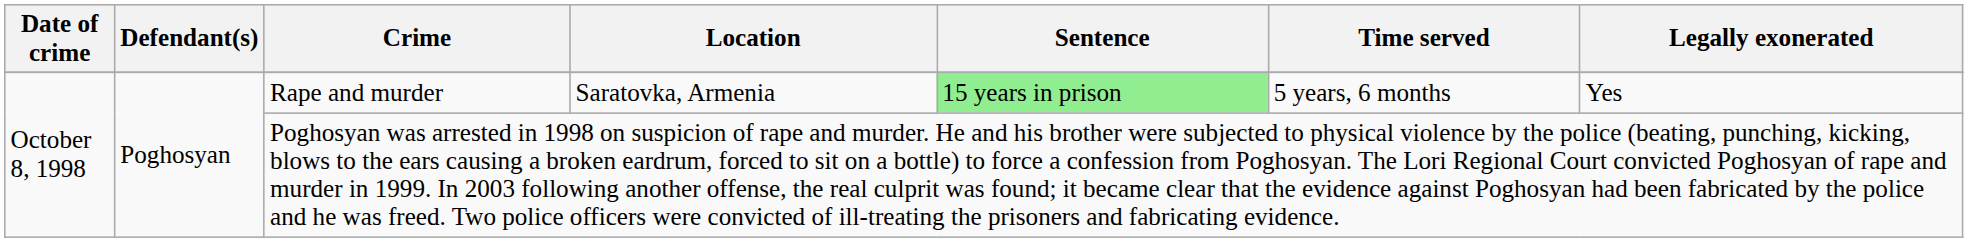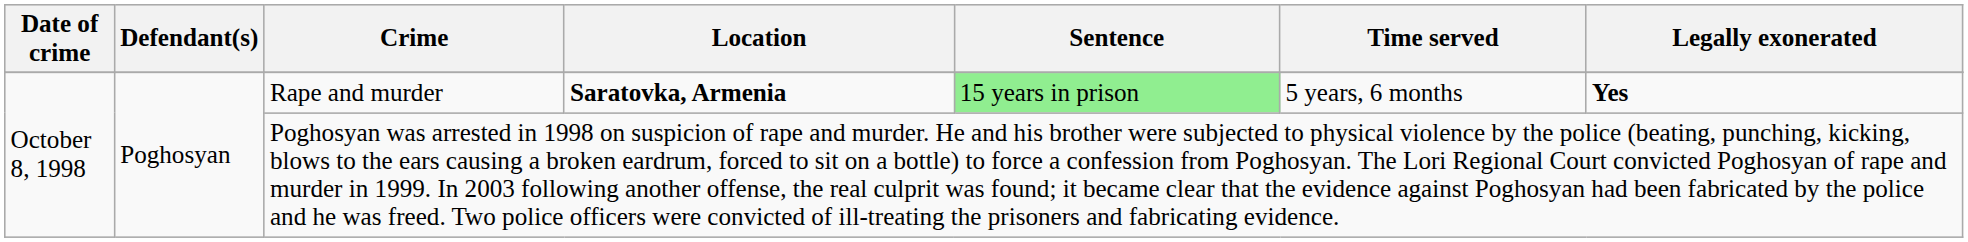Rape and murder | Location: normal -> bold
Rape and murder | Legally exonerated: normal -> bold
